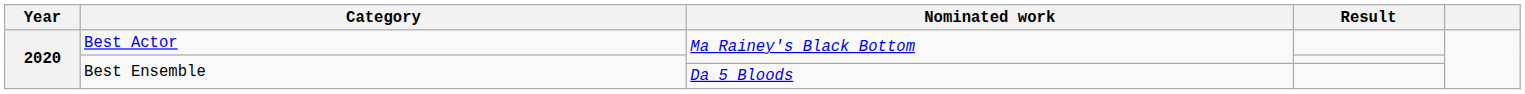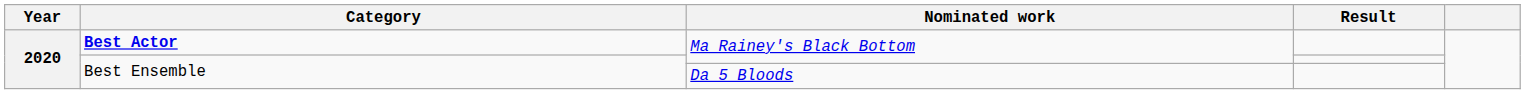Best Actor | Category: normal -> bold
